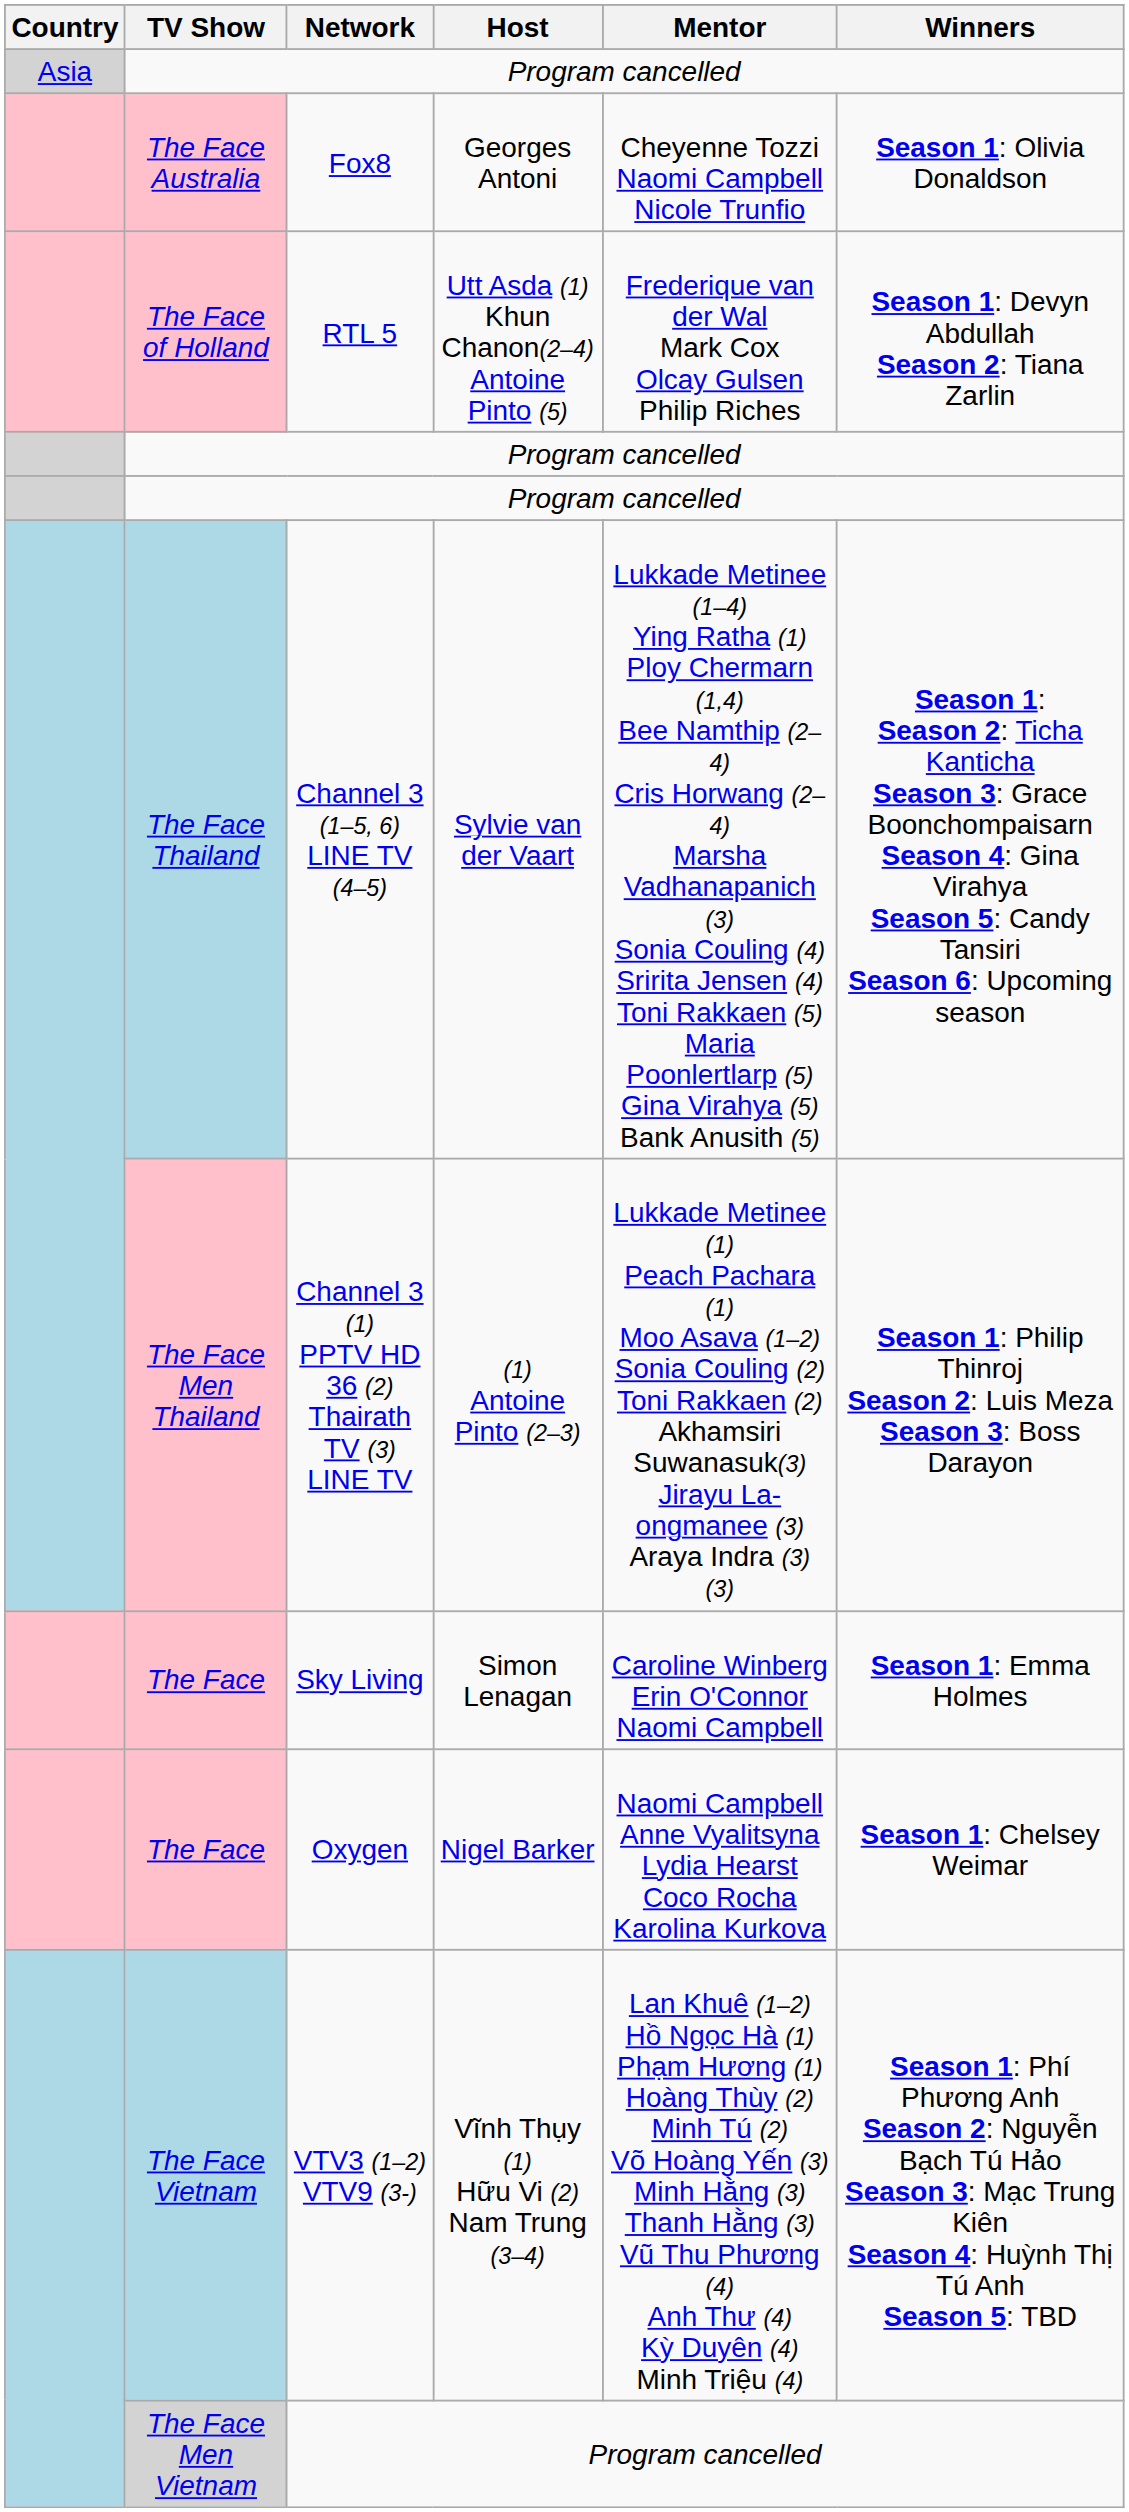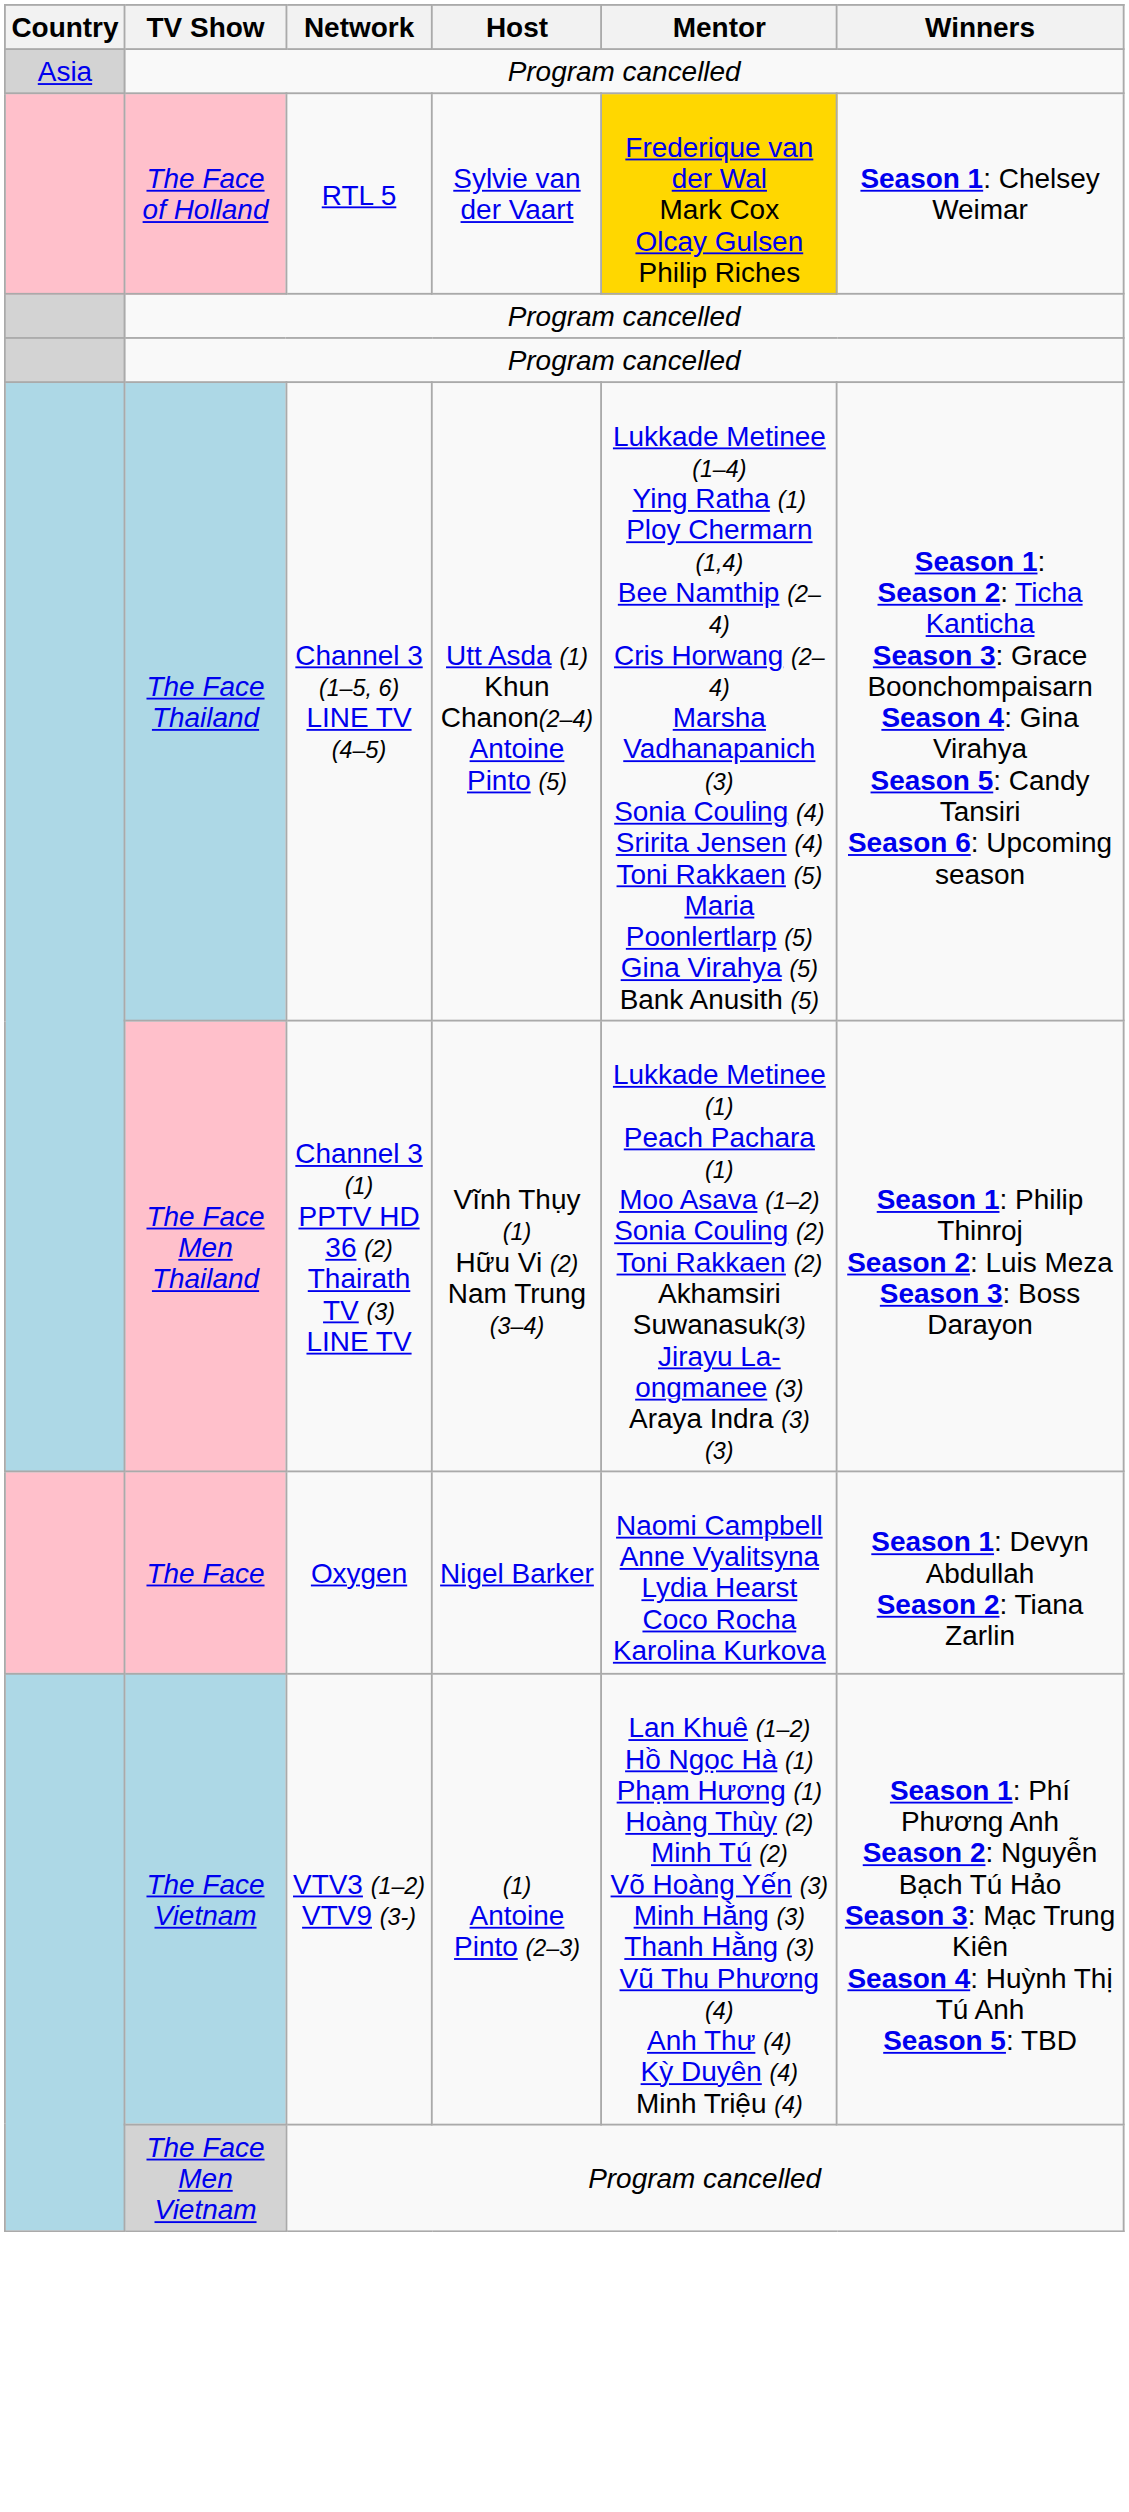- row: The Face Australia | Fox8 | Georges Antoni | Cheyenne Tozzi Naomi Campbell Nicole Trunfio | Season 1: Olivia Donaldson
The Face of Holland | Host: Utt Asda (1) Khun Chanon(2–4) Antoine Pinto (5) -> Sylvie van der Vaart
The Face of Holland | Mentor: no background -> gold background
The Face of Holland | Winners: Season 1: Devyn Abdullah Season 2: Tiana Zarlin -> Season 1: Chelsey Weimar
The Face Thailand | Host: Sylvie van der Vaart -> Utt Asda (1) Khun Chanon(2–4) Antoine Pinto (5)
The Face Men Thailand | Host: (1) Antoine Pinto (2–3) -> Vĩnh Thụy (1) Hữu Vi (2) Nam Trung (3–4)
- row: The Face | Sky Living | Simon Lenagan | Caroline Winberg Erin O'Connor Naomi Campbell | Season 1: Emma Holmes
The Face / Oxygen | Winners: Season 1: Chelsey Weimar -> Season 1: Devyn Abdullah Season 2: Tiana Zarlin
The Face Vietnam | Host: Vĩnh Thụy (1) Hữu Vi (2) Nam Trung (3–4) -> (1) Antoine Pinto (2–3)
